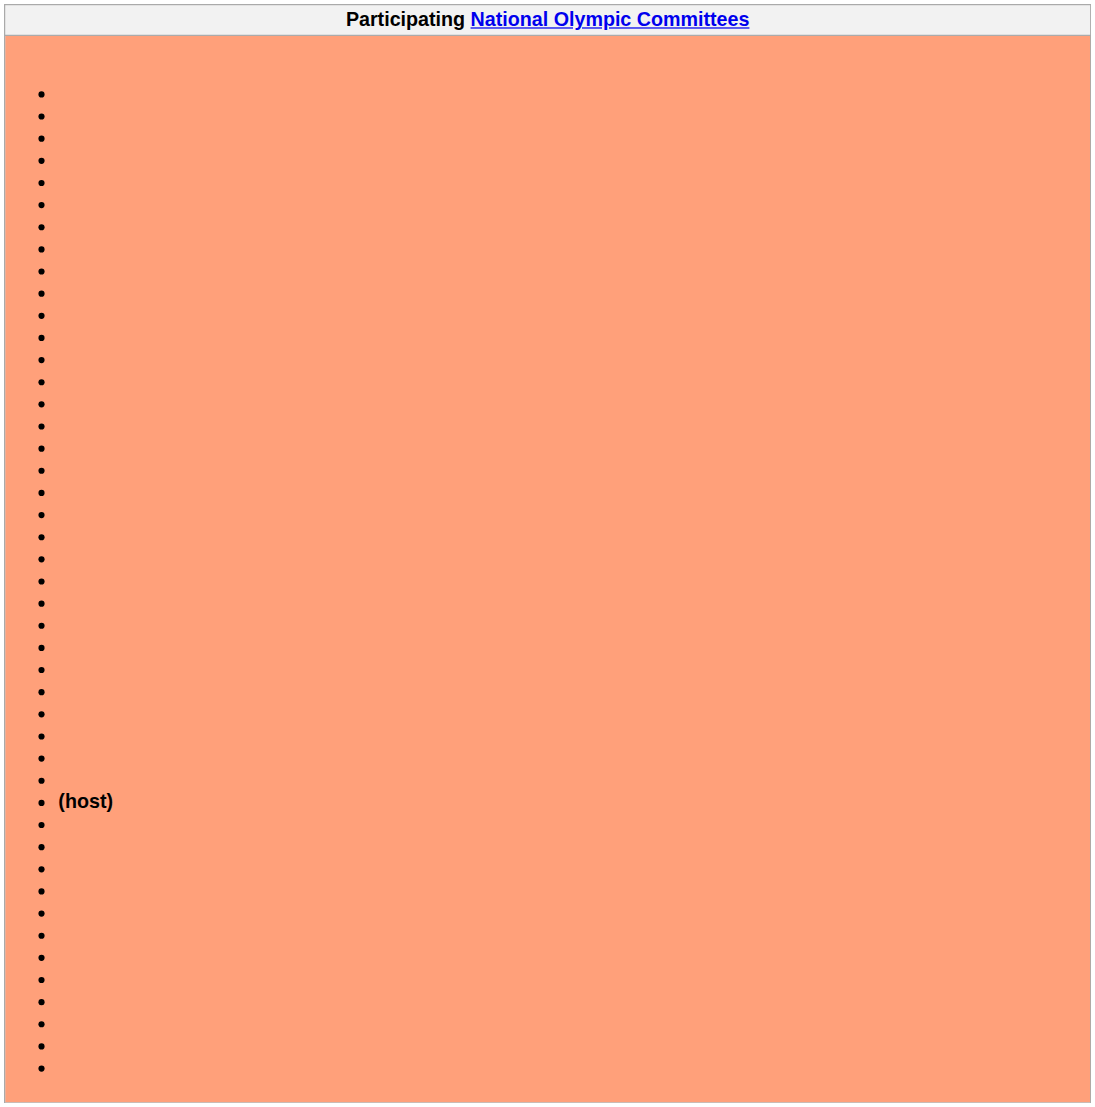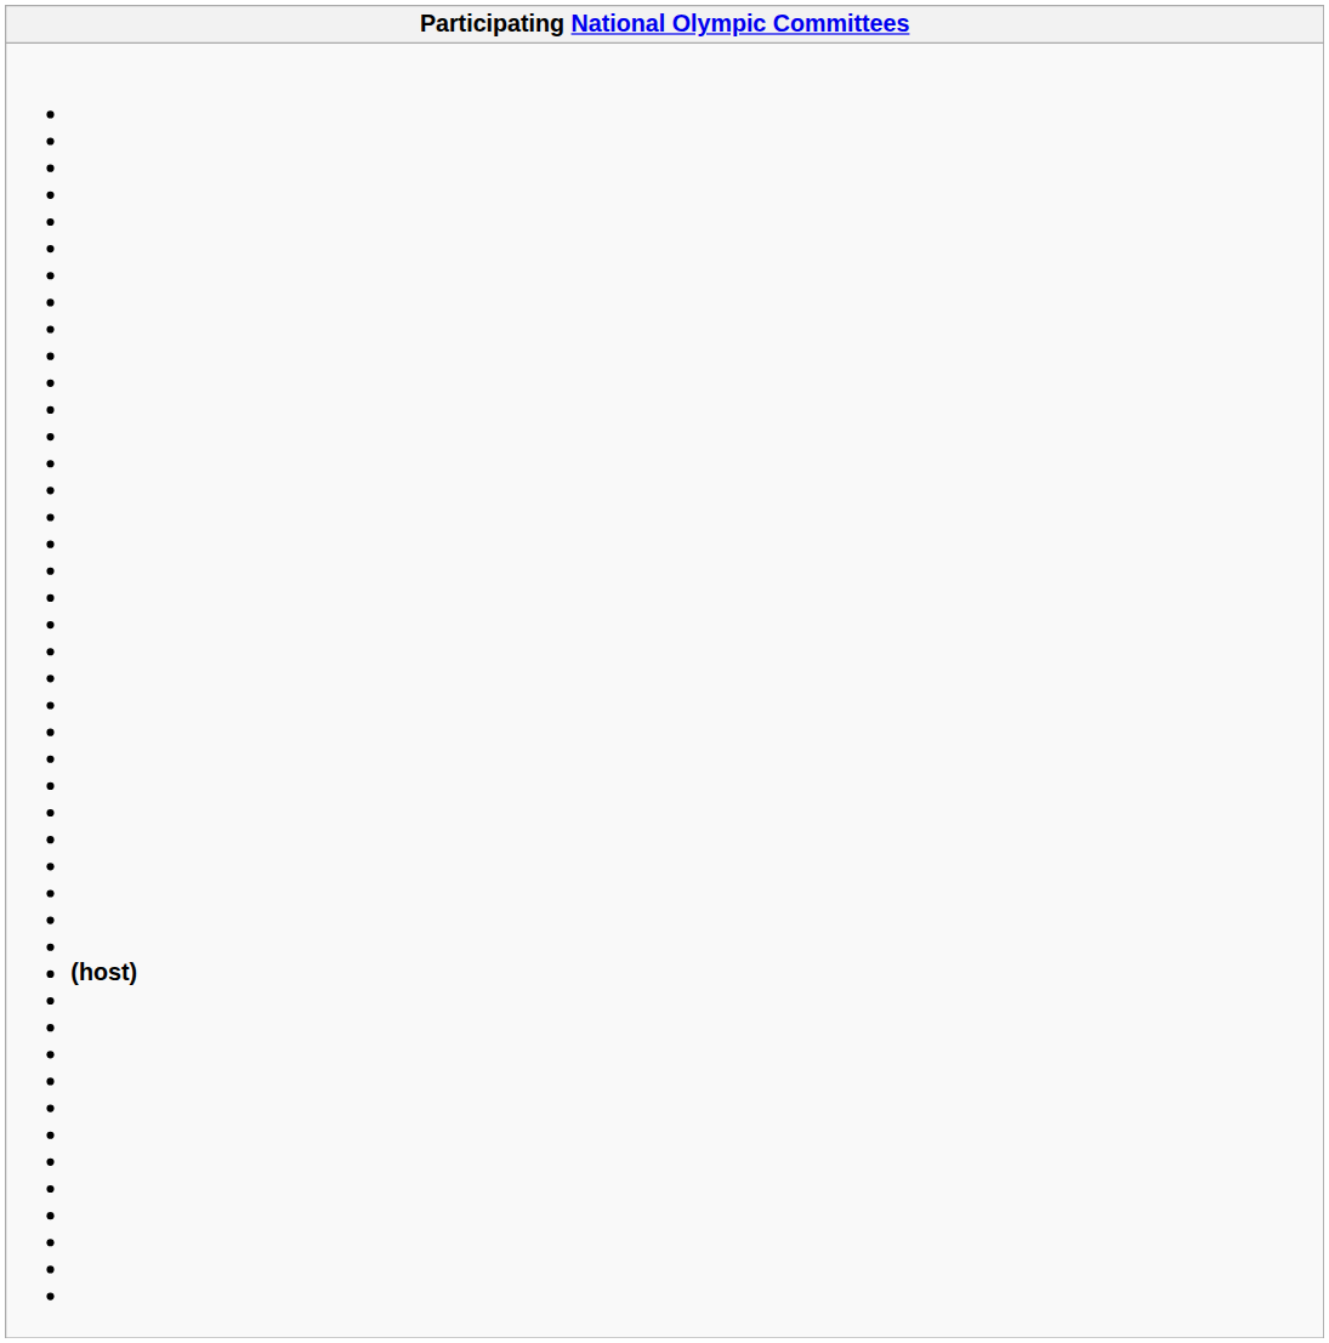row 2 | column 1: lightsalmon background -> no background
